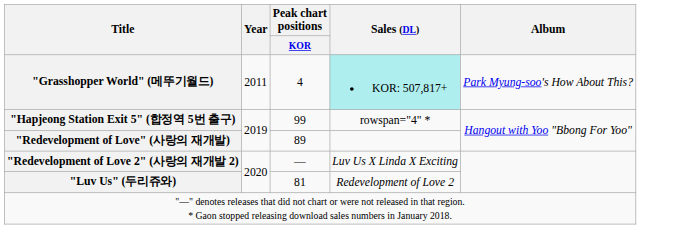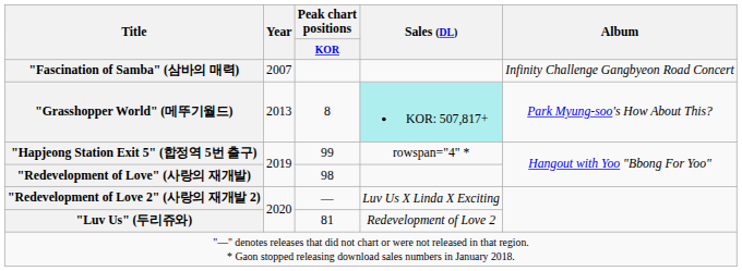+ row: "Fascination of Samba" (삼바의 매력) | 2007 | Infinity Challenge Gangbyeon Road Concert
"Grasshopper World" (메뚜기월드) | Year: 2011 -> 2013
"Grasshopper World" (메뚜기월드) | Peak chart positions / KOR: 4 -> 8
"Redevelopment of Love" (사랑의 재개발) | Peak chart positions / KOR: 89 -> 98
